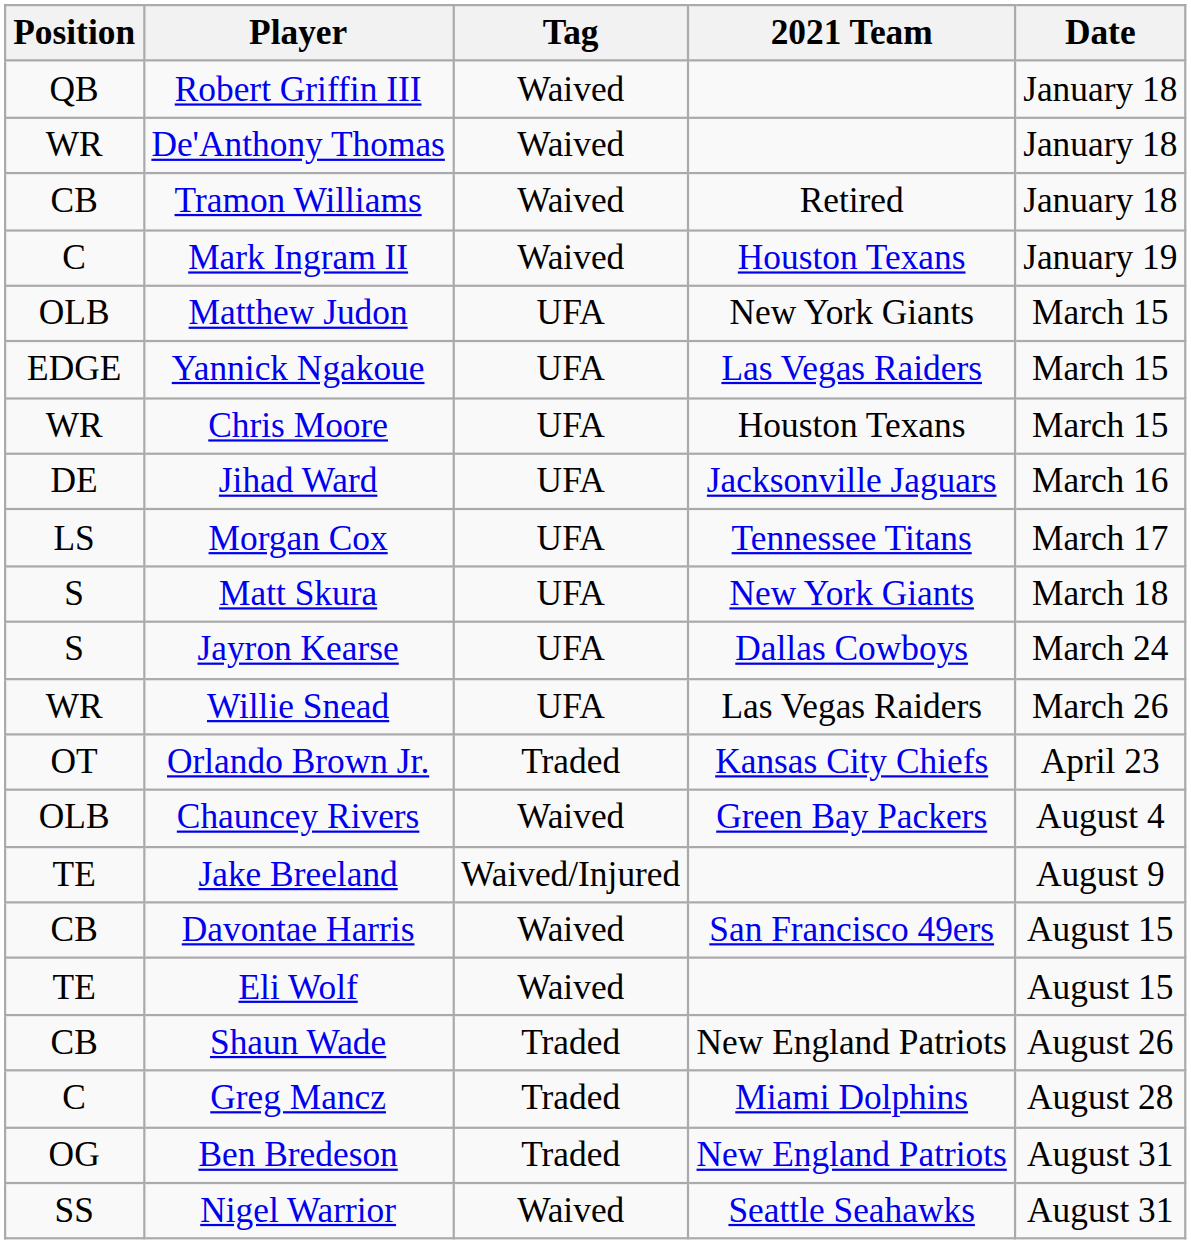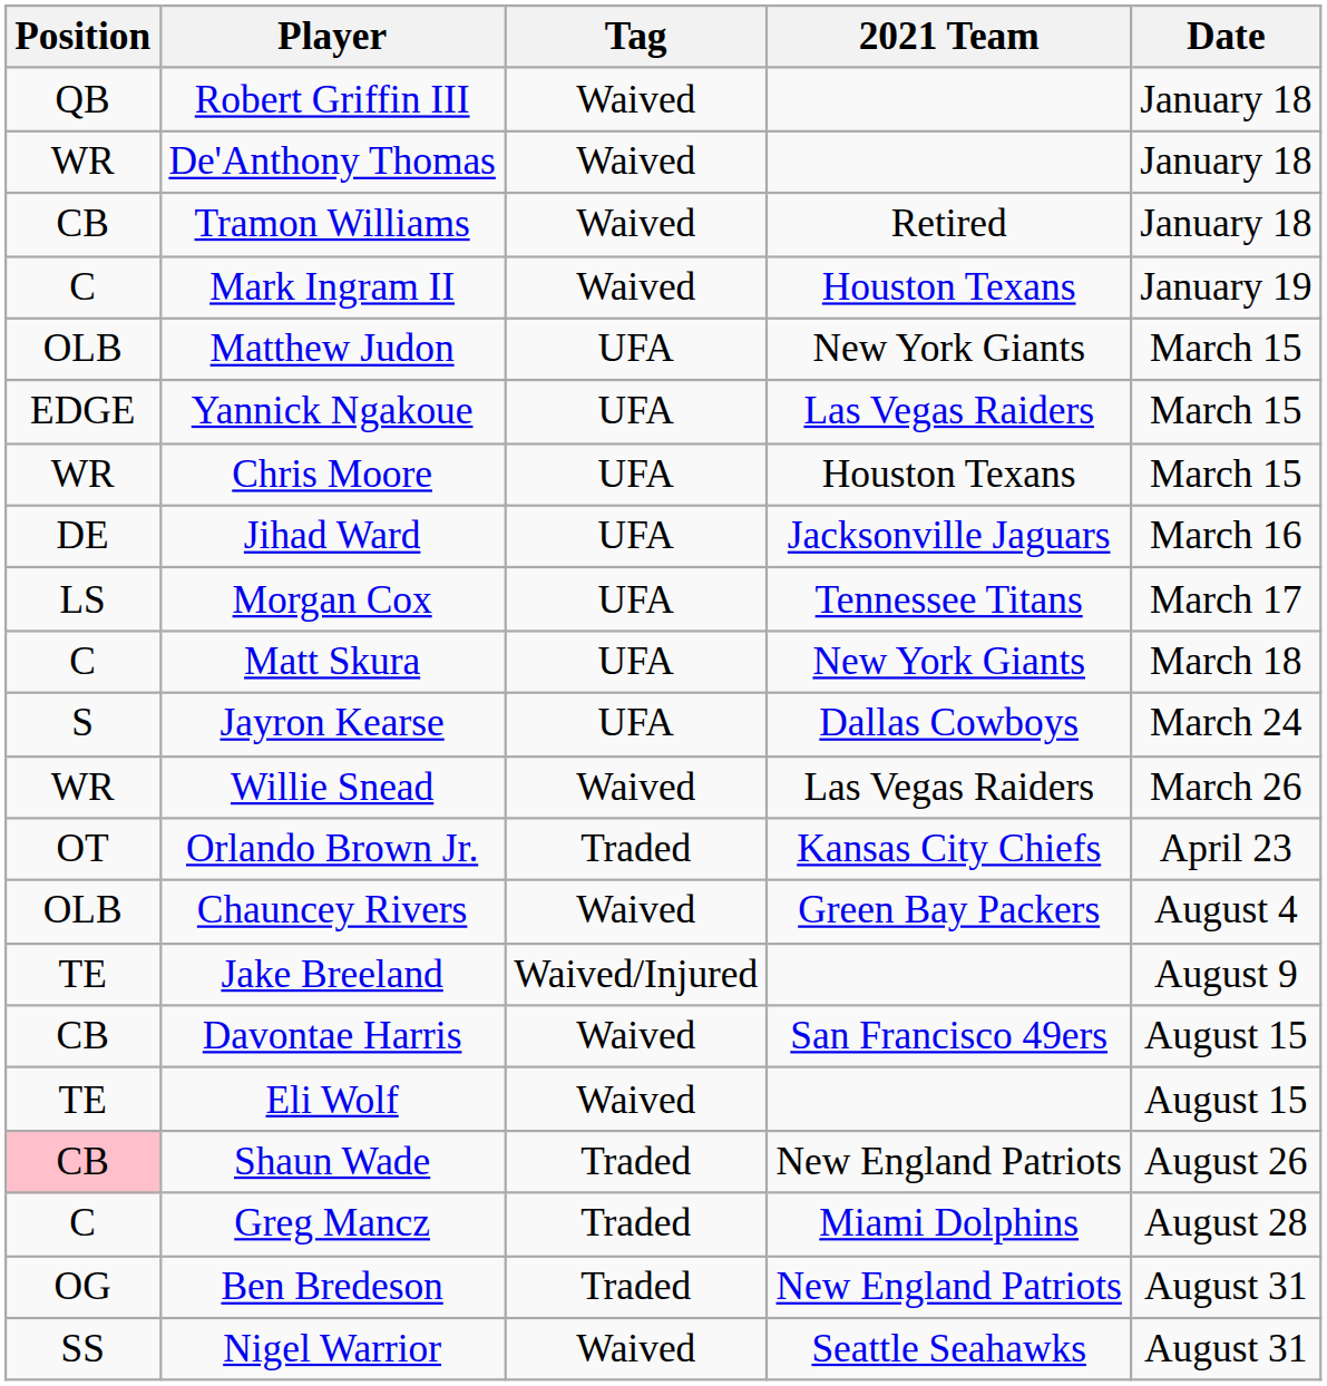Matt Skura | Position: S -> C
Willie Snead | Tag: UFA -> Waived
Shaun Wade | Position: no background -> pink background
